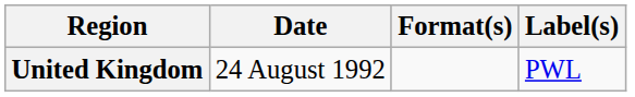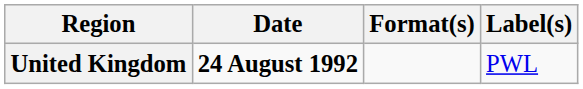United Kingdom | Date: normal -> bold
